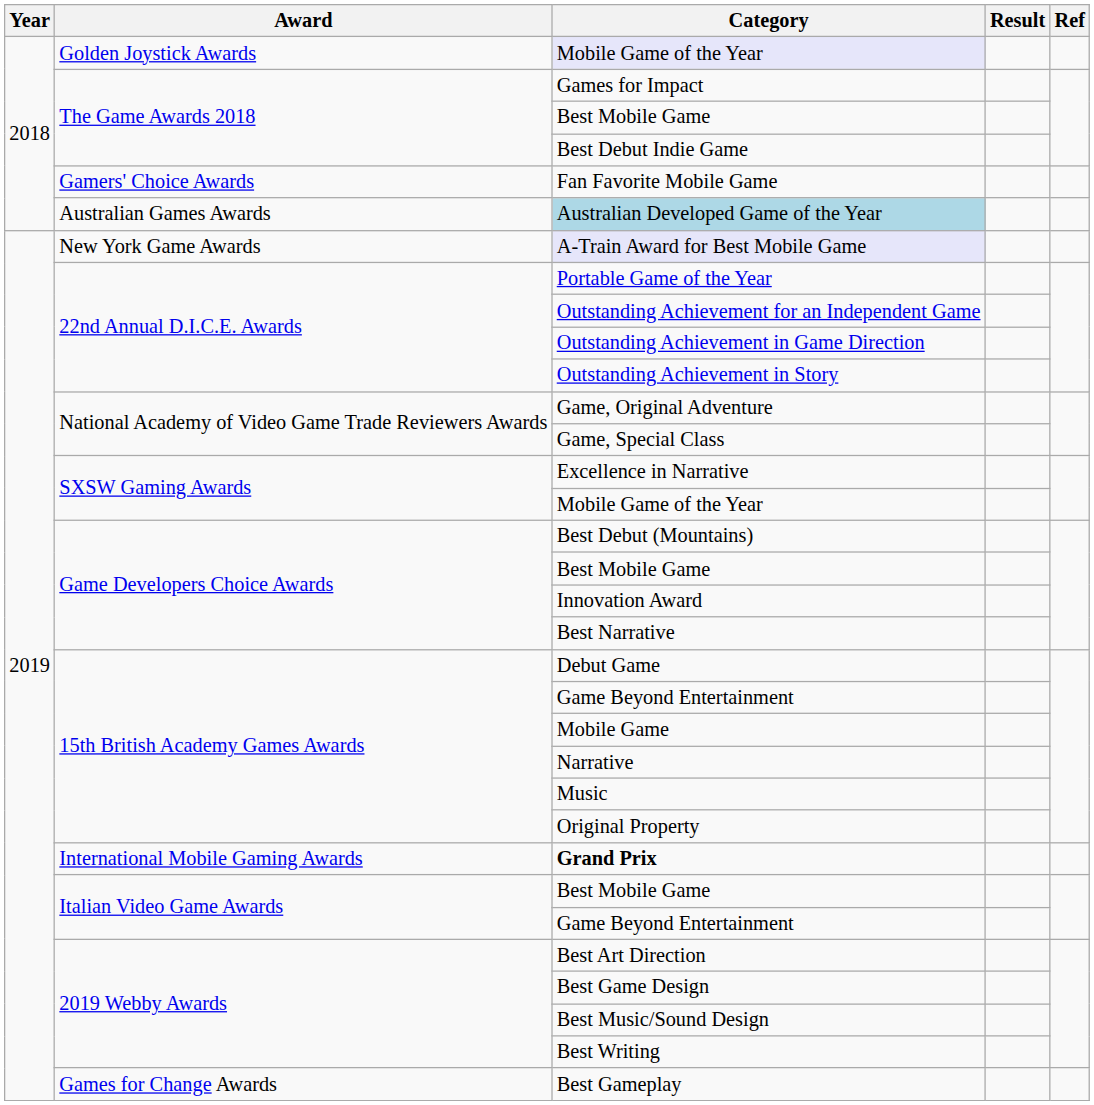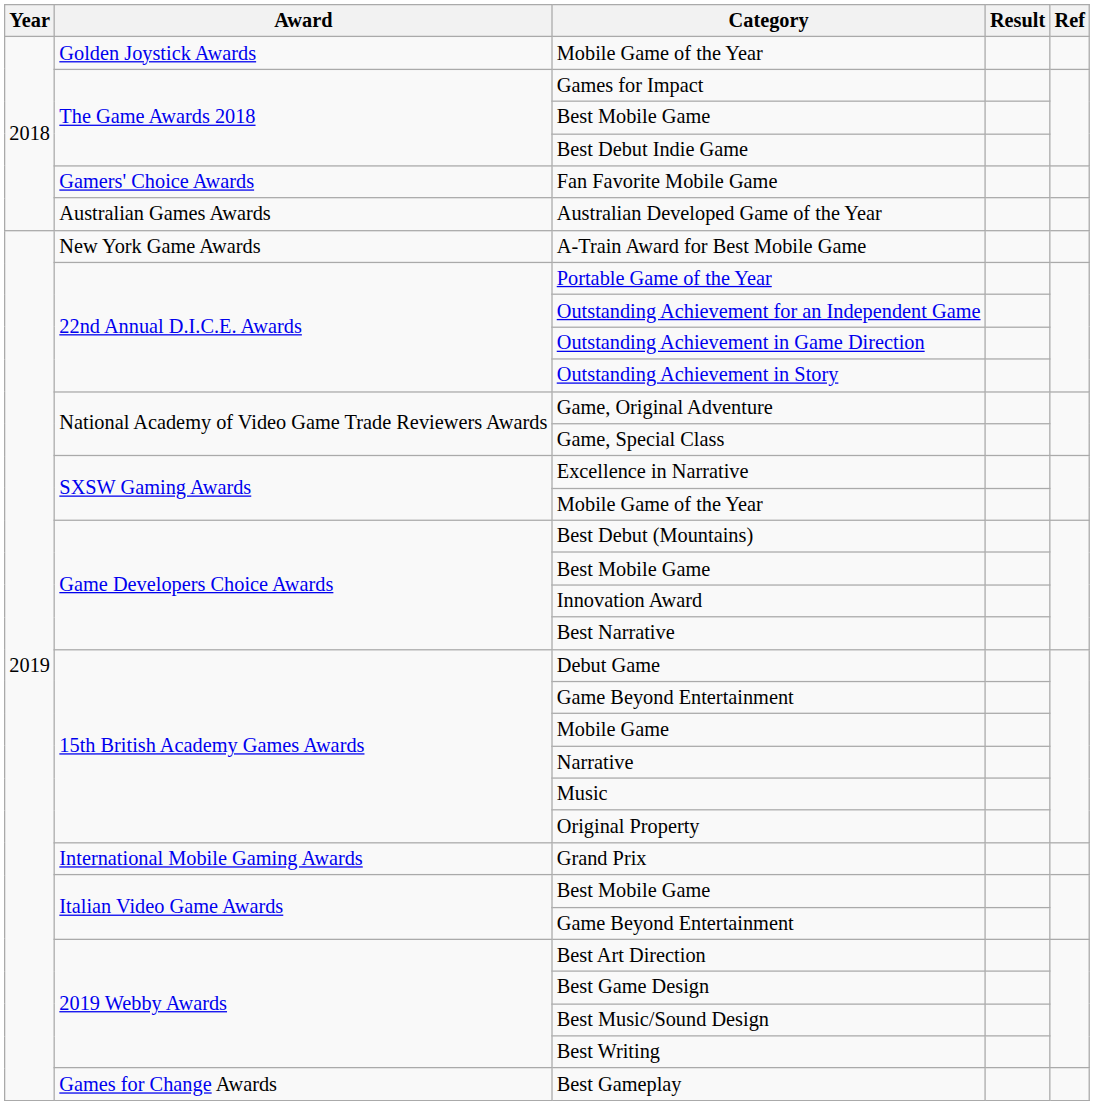Golden Joystick Awards / Mobile Game of the Year | Category: lavender background -> no background
Australian Developed Game of the Year | Category: lightblue background -> no background
A-Train Award for Best Mobile Game | Category: lavender background -> no background
Grand Prix | Category: bold -> normal
